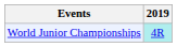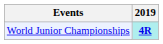World Junior Championships | 2019: normal -> bold
